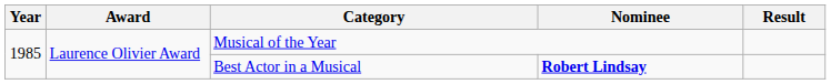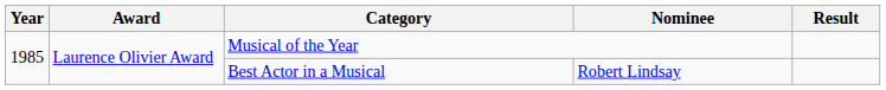Best Actor in a Musical | Nominee: bold -> normal
